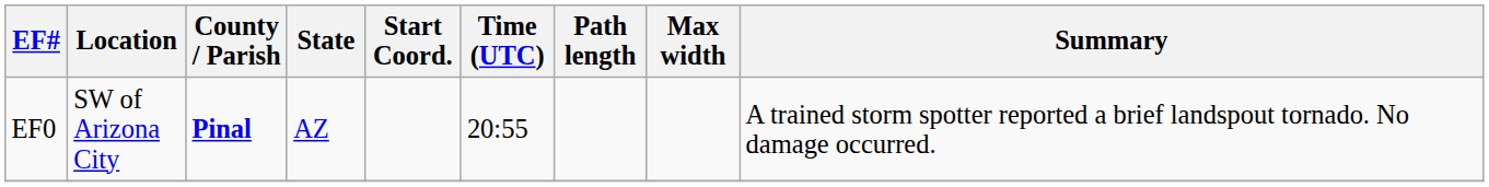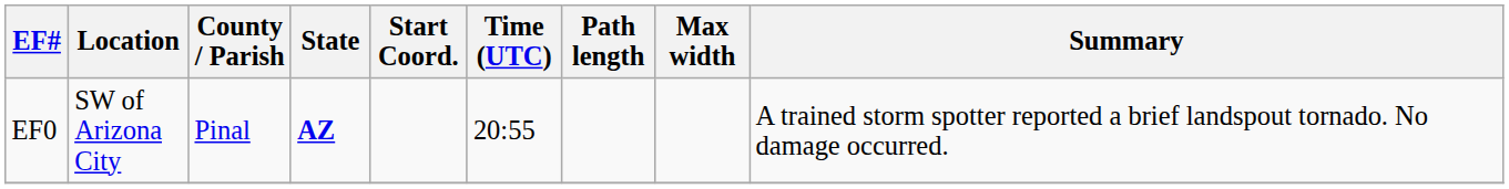EF0 | County / Parish: bold -> normal
EF0 | State: normal -> bold
